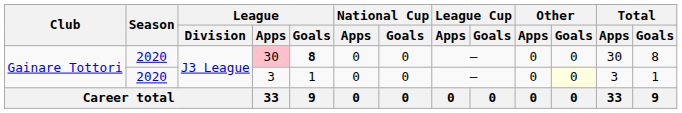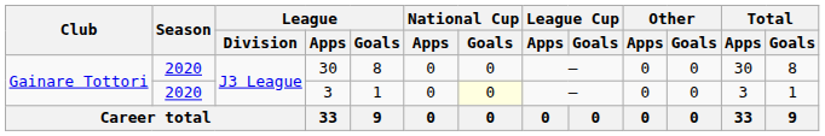row 3 | League / Apps: pink background -> no background
row 3 | League / Goals: bold -> normal
row 4 | National Cup / Goals: no background -> lightyellow background
row 4 | Other / Goals: lightyellow background -> no background
